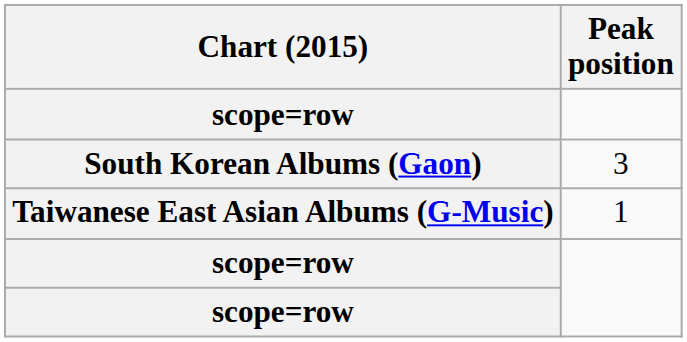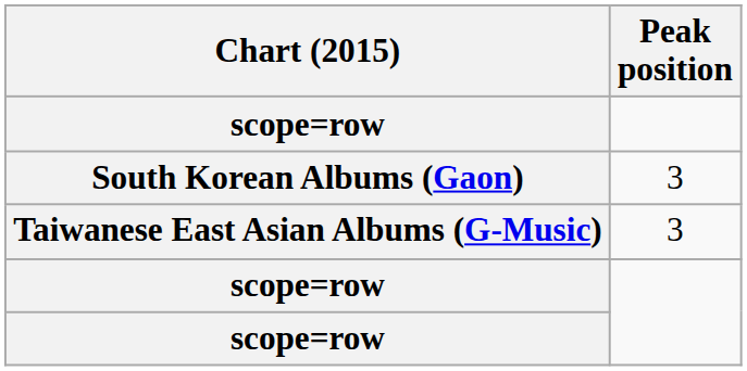Taiwanese East Asian Albums (G-Music) | Peak position: 1 -> 3
